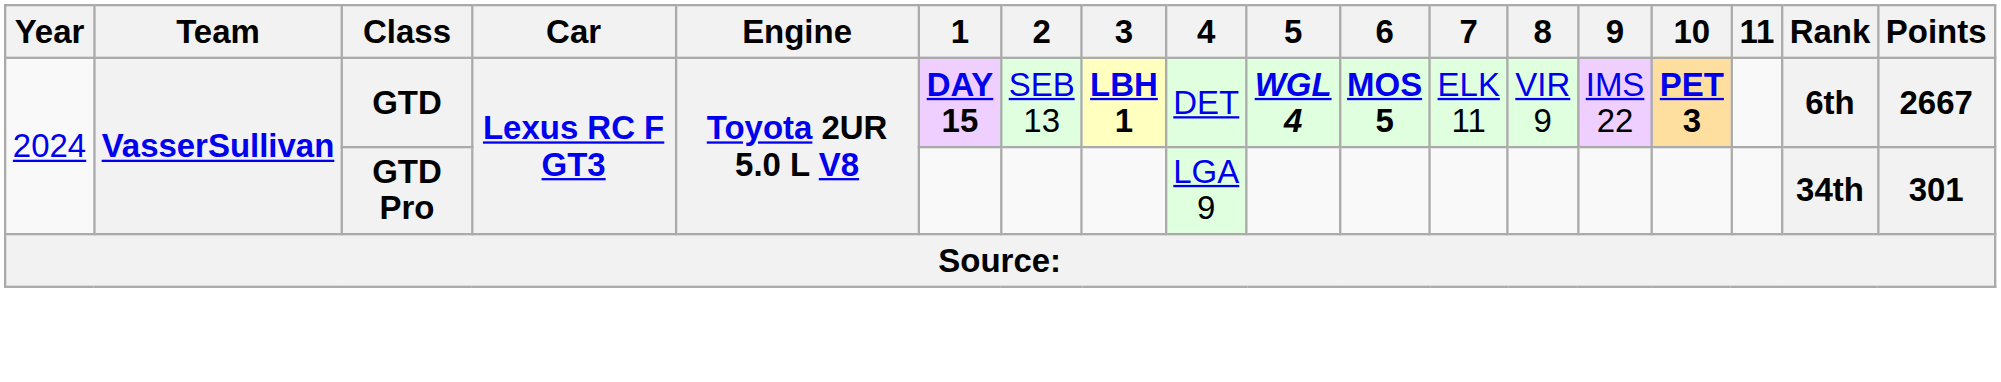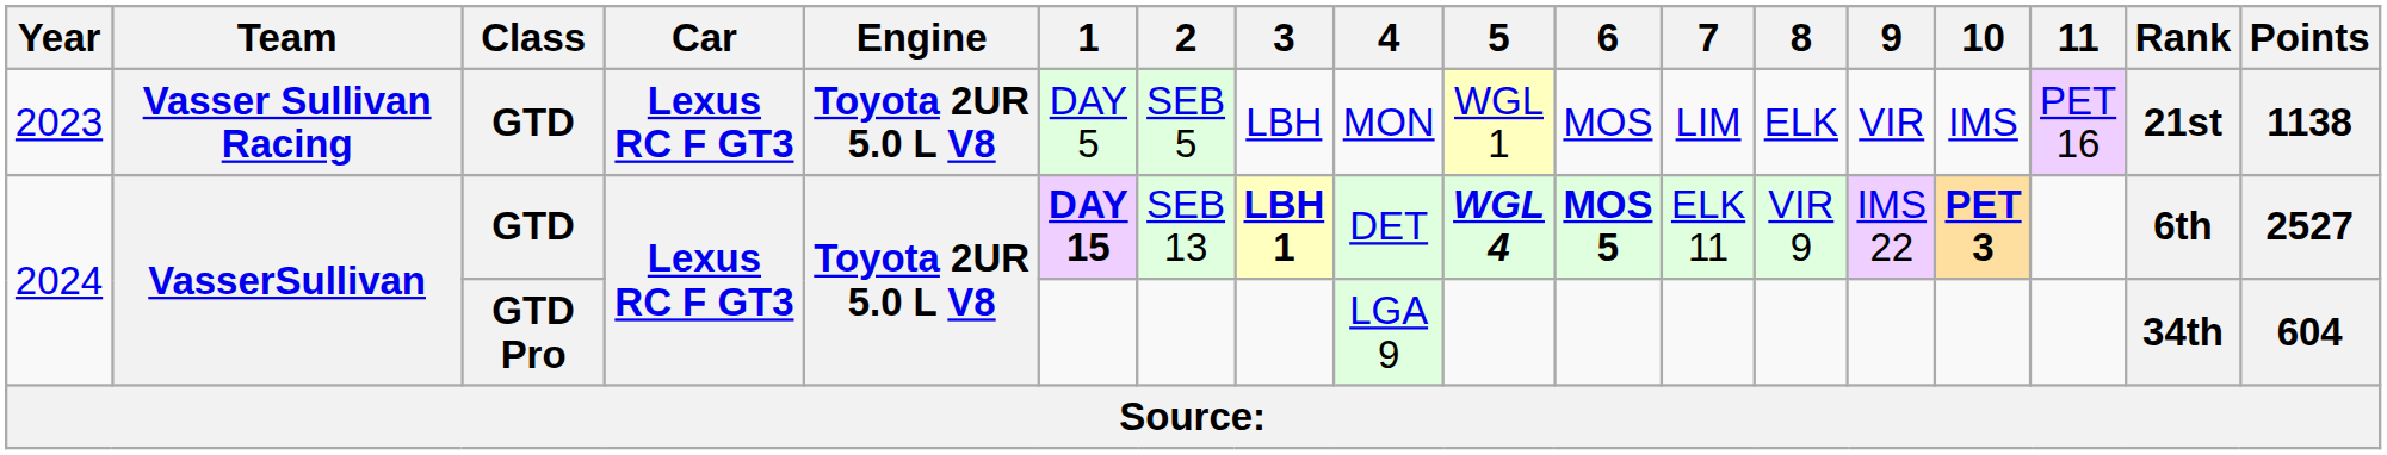+ row: 2023 | Vasser Sullivan Racing | GTD | Lexus RC F GT3 | Toyota 2UR 5.0 L V8 | DAY 5 | SEB 5 | LBH | MON | WGL 1 | MOS | LIM | ELK | VIR | IMS | PET 16 | 21st | 1138
2024 / GTD | Points: 2667 -> 2527
2024 / GTD Pro | Points: 301 -> 604
